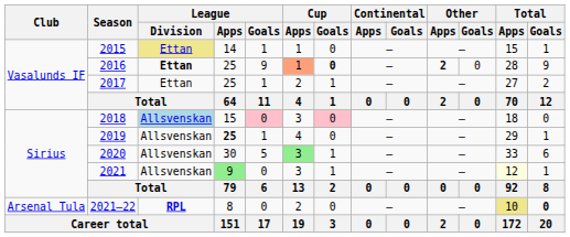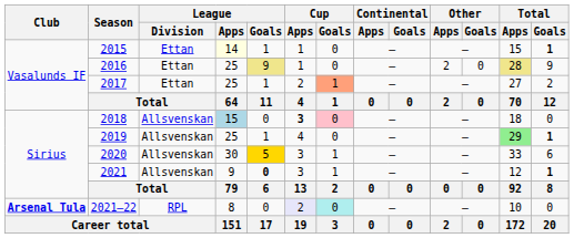2015 | League / Division: khaki background -> no background
2015 | League / Apps: no background -> lightyellow background
2015 | Total / Goals: normal -> bold
2016 | League / Division: bold -> normal
2016 | League / Goals: no background -> khaki background
2016 | Cup / Apps: lightsalmon background -> no background
2016 | Cup / Goals: bold -> normal
2016 | Other / Apps: bold -> normal
2016 | Total / Apps: no background -> khaki background
2017 | Cup / Goals: no background -> lightsalmon background
2018 | League / Division: lightblue background -> no background
2018 | League / Apps: no background -> lightblue background
2018 | League / Goals: pink background -> no background
2018 | Cup / Apps: normal -> bold
2019 | League / Apps: bold -> normal
2019 | Total / Apps: no background -> lightgreen background
2019 | Total / Goals: normal -> bold
2020 | League / Goals: no background -> gold background
2020 | Cup / Apps: lightgreen background -> no background
2021 | League / Apps: lightgreen background -> no background
2021 | League / Goals: normal -> bold
2021 | Total / Apps: lightyellow background -> no background
2021 | Total / Goals: normal -> bold
2021–22 | Club: normal -> bold
2021–22 | League / Division: bold -> normal
2021–22 | Cup / Apps: no background -> lavender background
2021–22 | Cup / Goals: no background -> paleturquoise background
2021–22 | Total / Apps: khaki background -> no background
2021–22 | Total / Goals: bold -> normal
